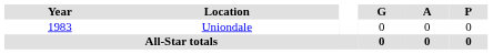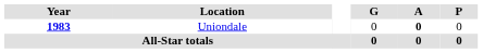Uniondale | Year: normal -> bold
Uniondale | A: normal -> bold
